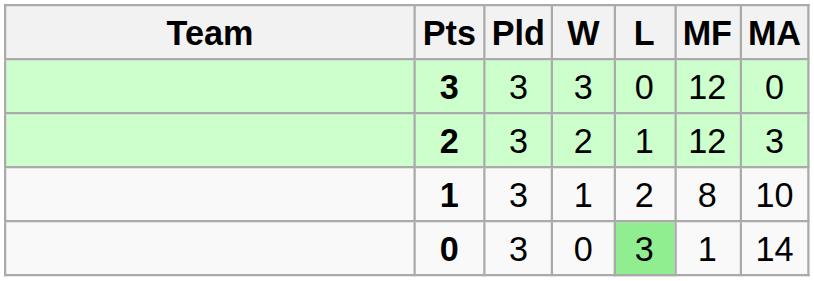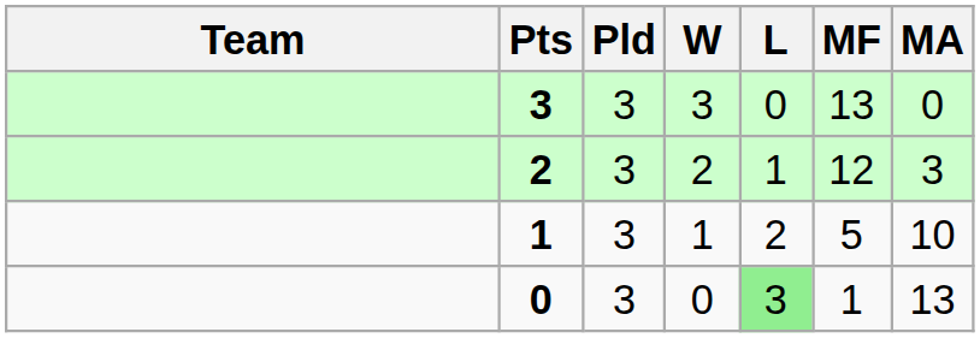row 2 | MF: 12 -> 13
row 4 | MF: 8 -> 5
row 5 | MA: 14 -> 13
